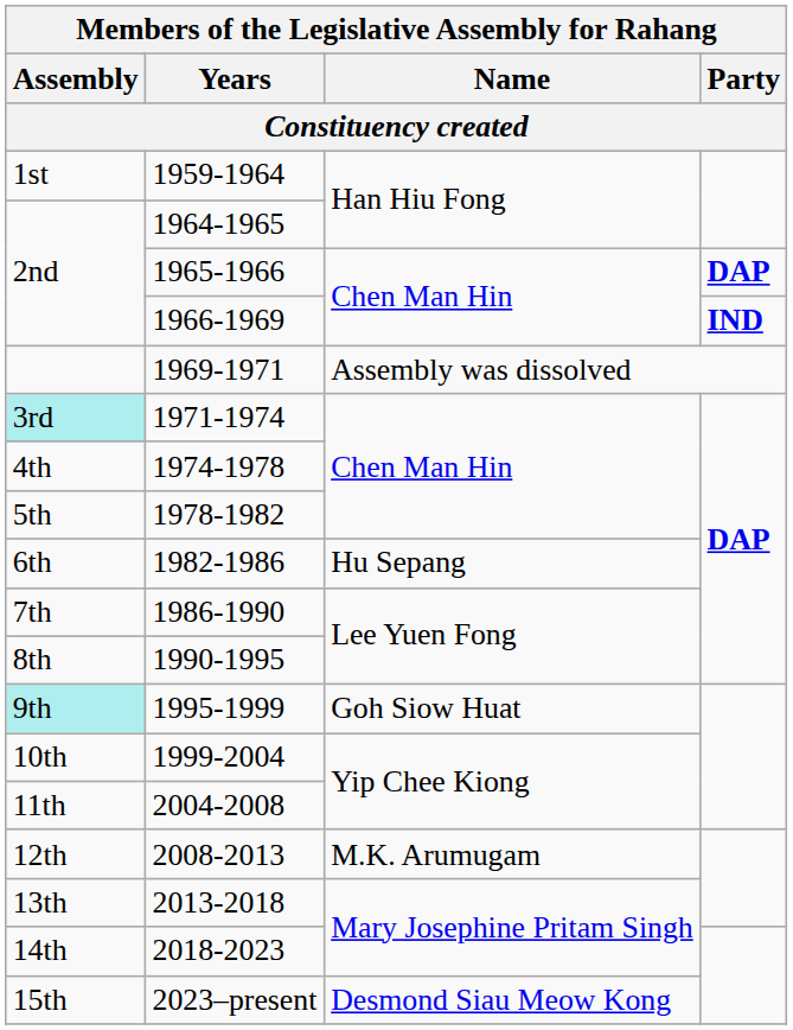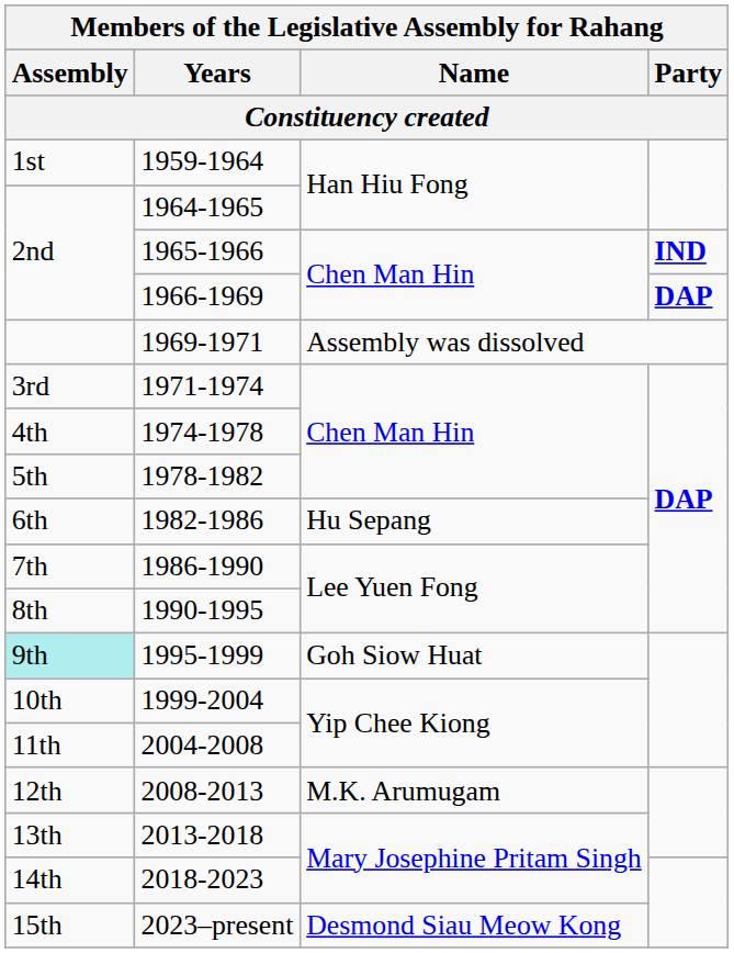1965-1966 | Party: DAP -> IND
1966-1969 | Party: IND -> DAP
1971-1974 | Assembly: paleturquoise background -> no background
